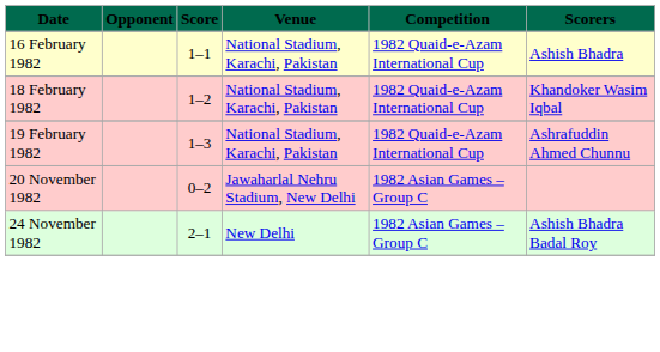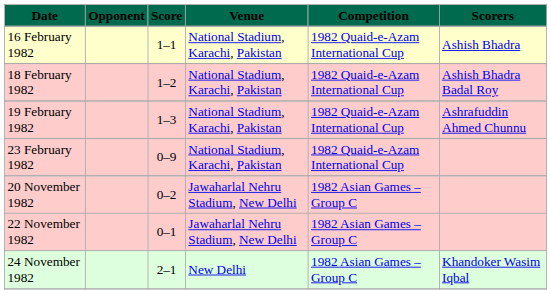18 February 1982 | Scorers: Khandoker Wasim Iqbal -> Ashish Bhadra Badal Roy
+ row: 23 February 1982 | 0–9 | National Stadium, Karachi, Pakistan | 1982 Quaid-e-Azam International Cup
+ row: 22 November 1982 | 0–1 | Jawaharlal Nehru Stadium, New Delhi | 1982 Asian Games – Group C
24 November 1982 | Scorers: Ashish Bhadra Badal Roy -> Khandoker Wasim Iqbal
